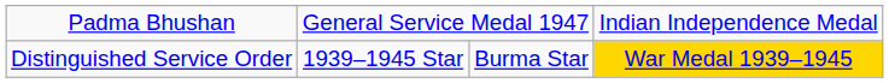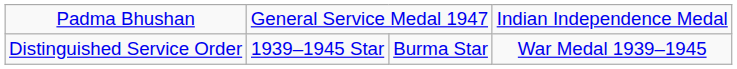Distinguished Service Order | column 4: gold background -> no background
